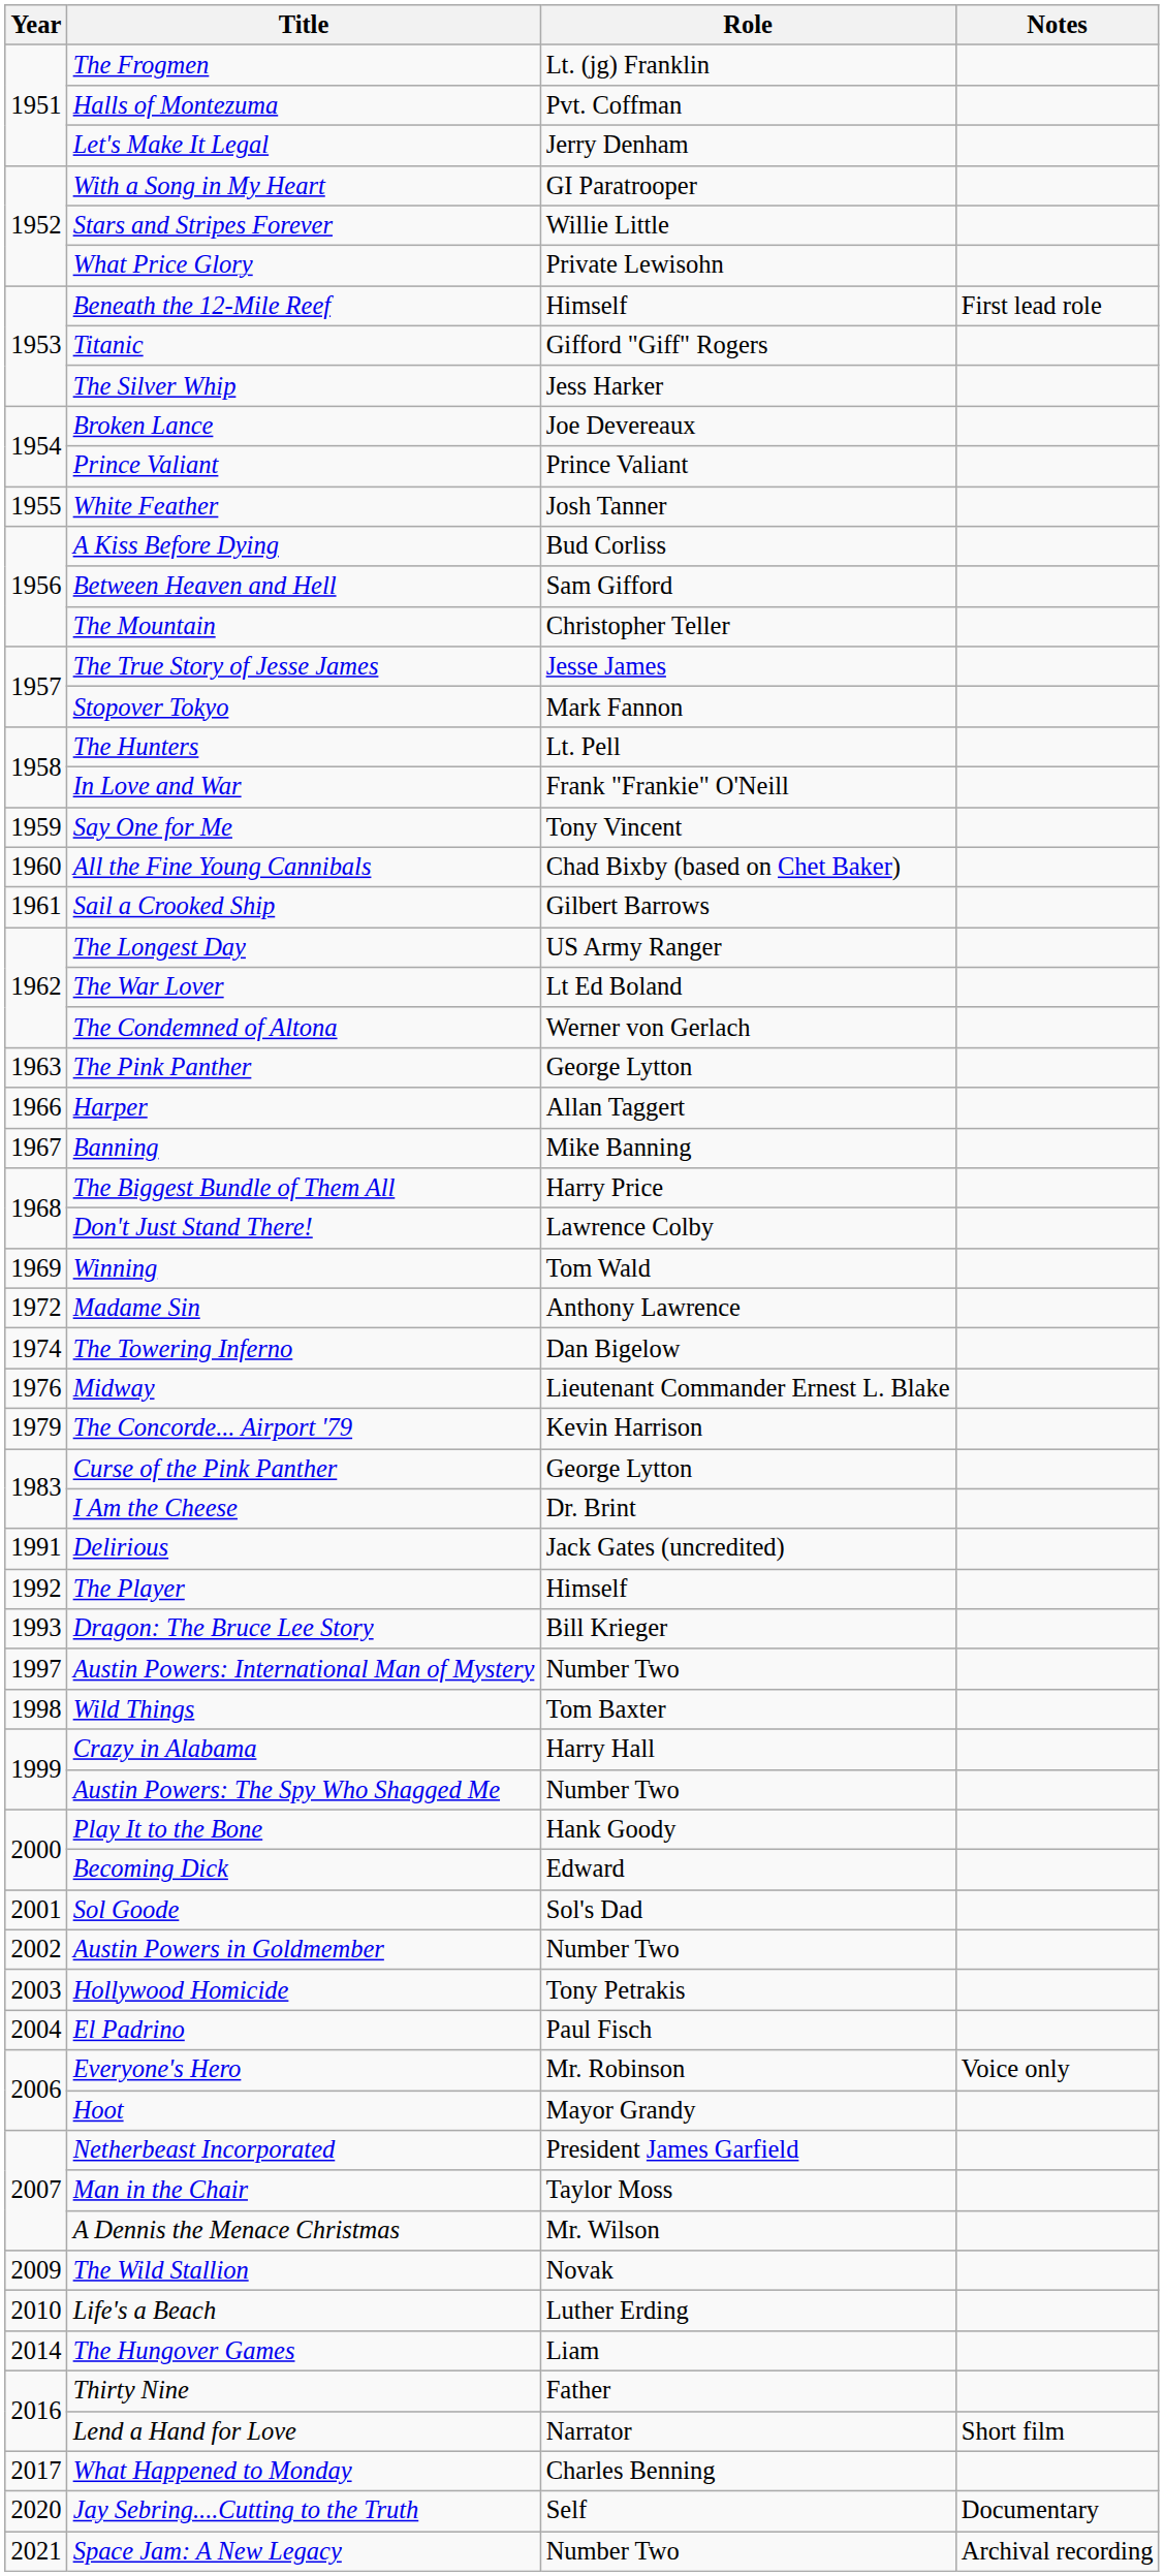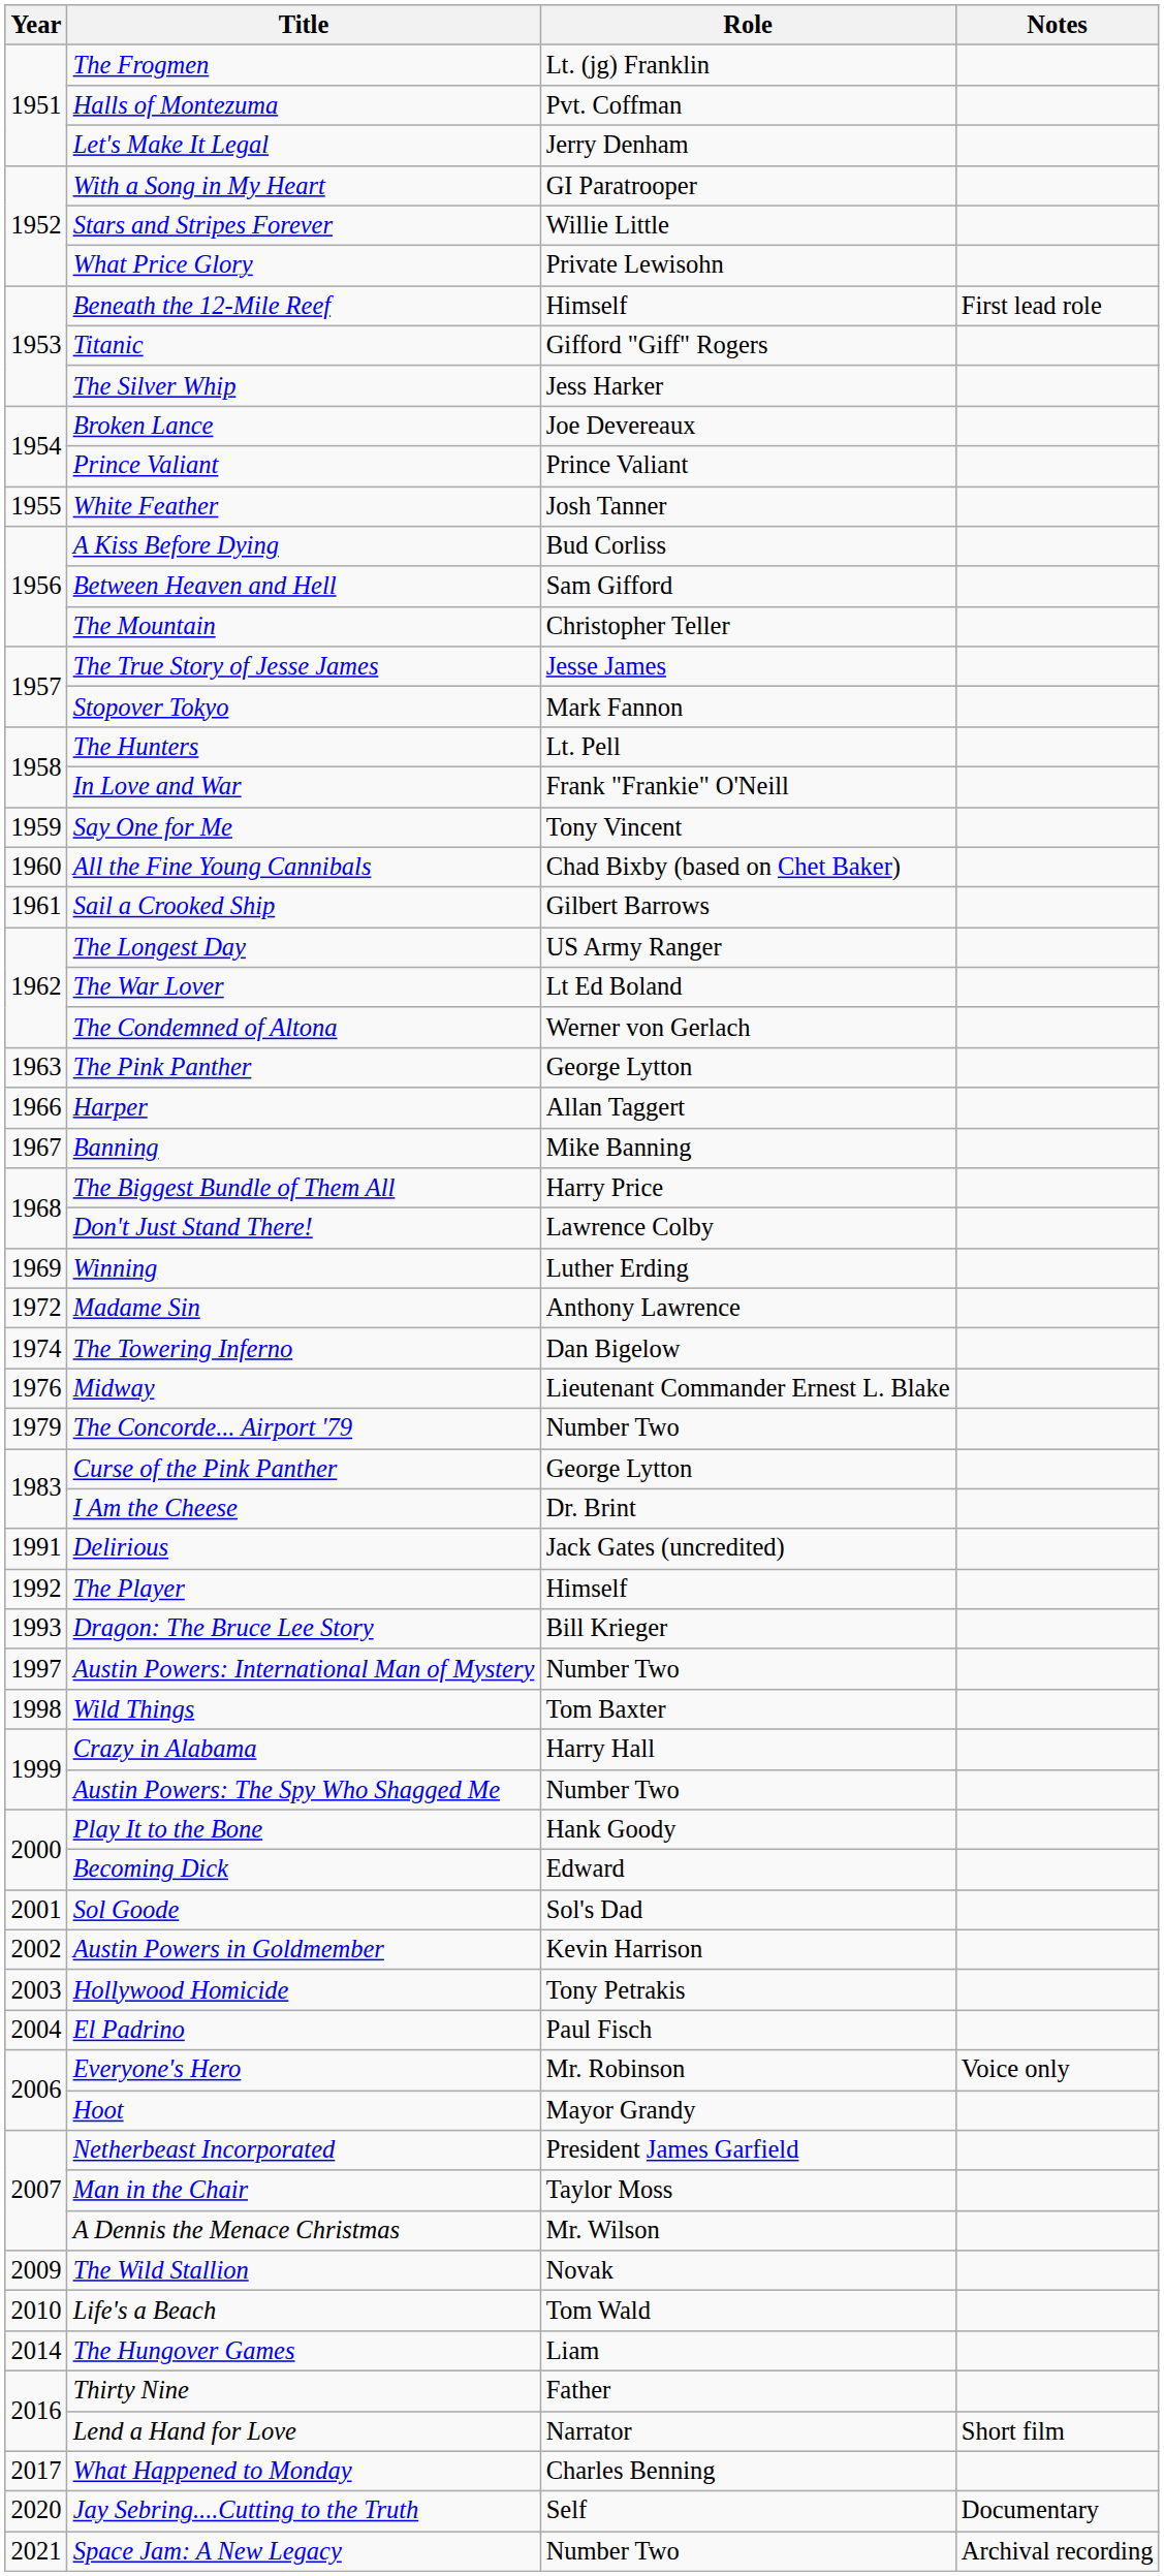Winning | Role: Tom Wald -> Luther Erding
The Concorde... Airport '79 | Role: Kevin Harrison -> Number Two
Austin Powers in Goldmember | Role: Number Two -> Kevin Harrison
Life's a Beach | Role: Luther Erding -> Tom Wald
